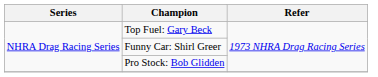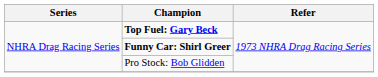Top Fuel: Gary Beck | Champion: normal -> bold
Funny Car: Shirl Greer | Champion: normal -> bold
